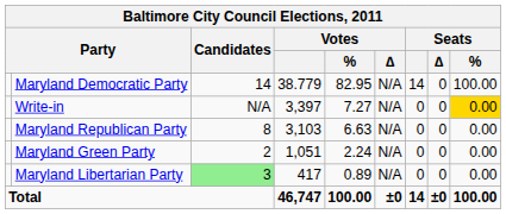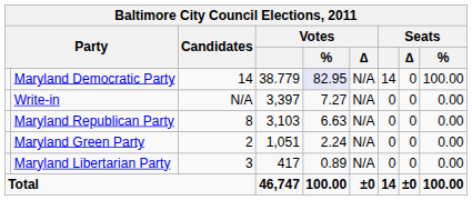Maryland Democratic Party | Votes / %: no background -> lavender background
Write-in | Seats / %: gold background -> no background
Maryland Libertarian Party | Candidates: lightgreen background -> no background
